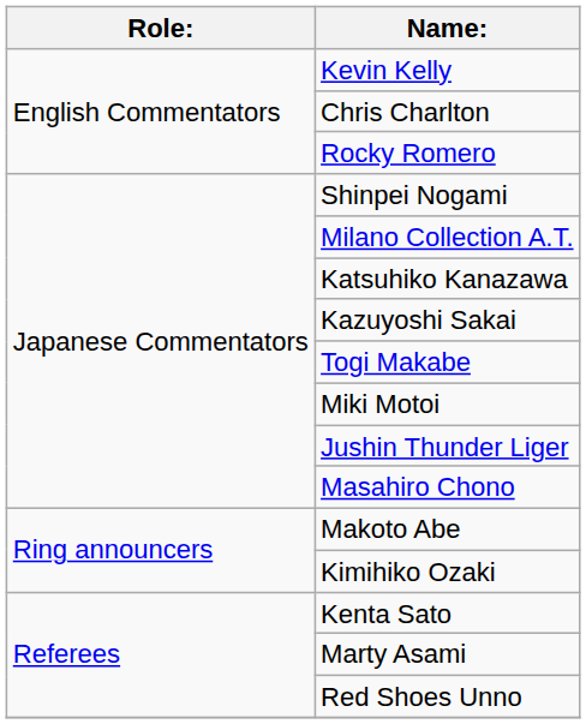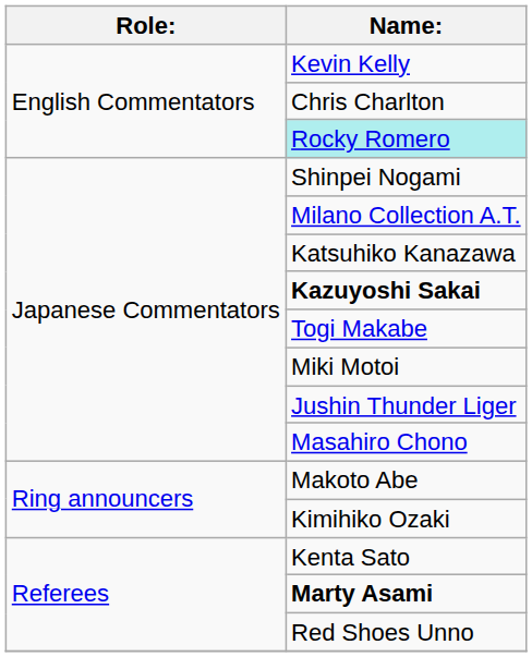Rocky Romero | Name:: no background -> paleturquoise background
Kazuyoshi Sakai | Name:: normal -> bold
Marty Asami | Name:: normal -> bold
